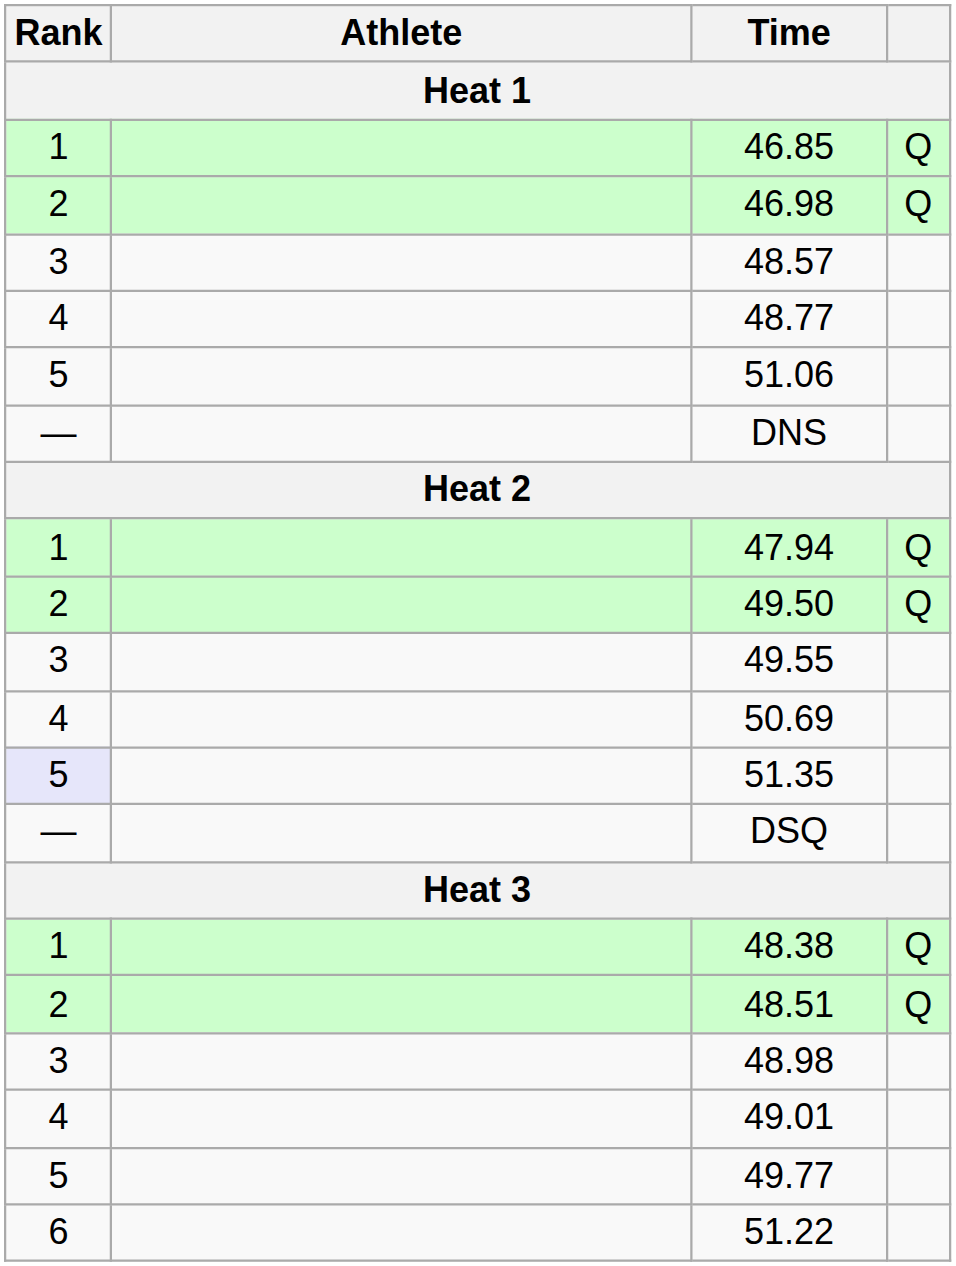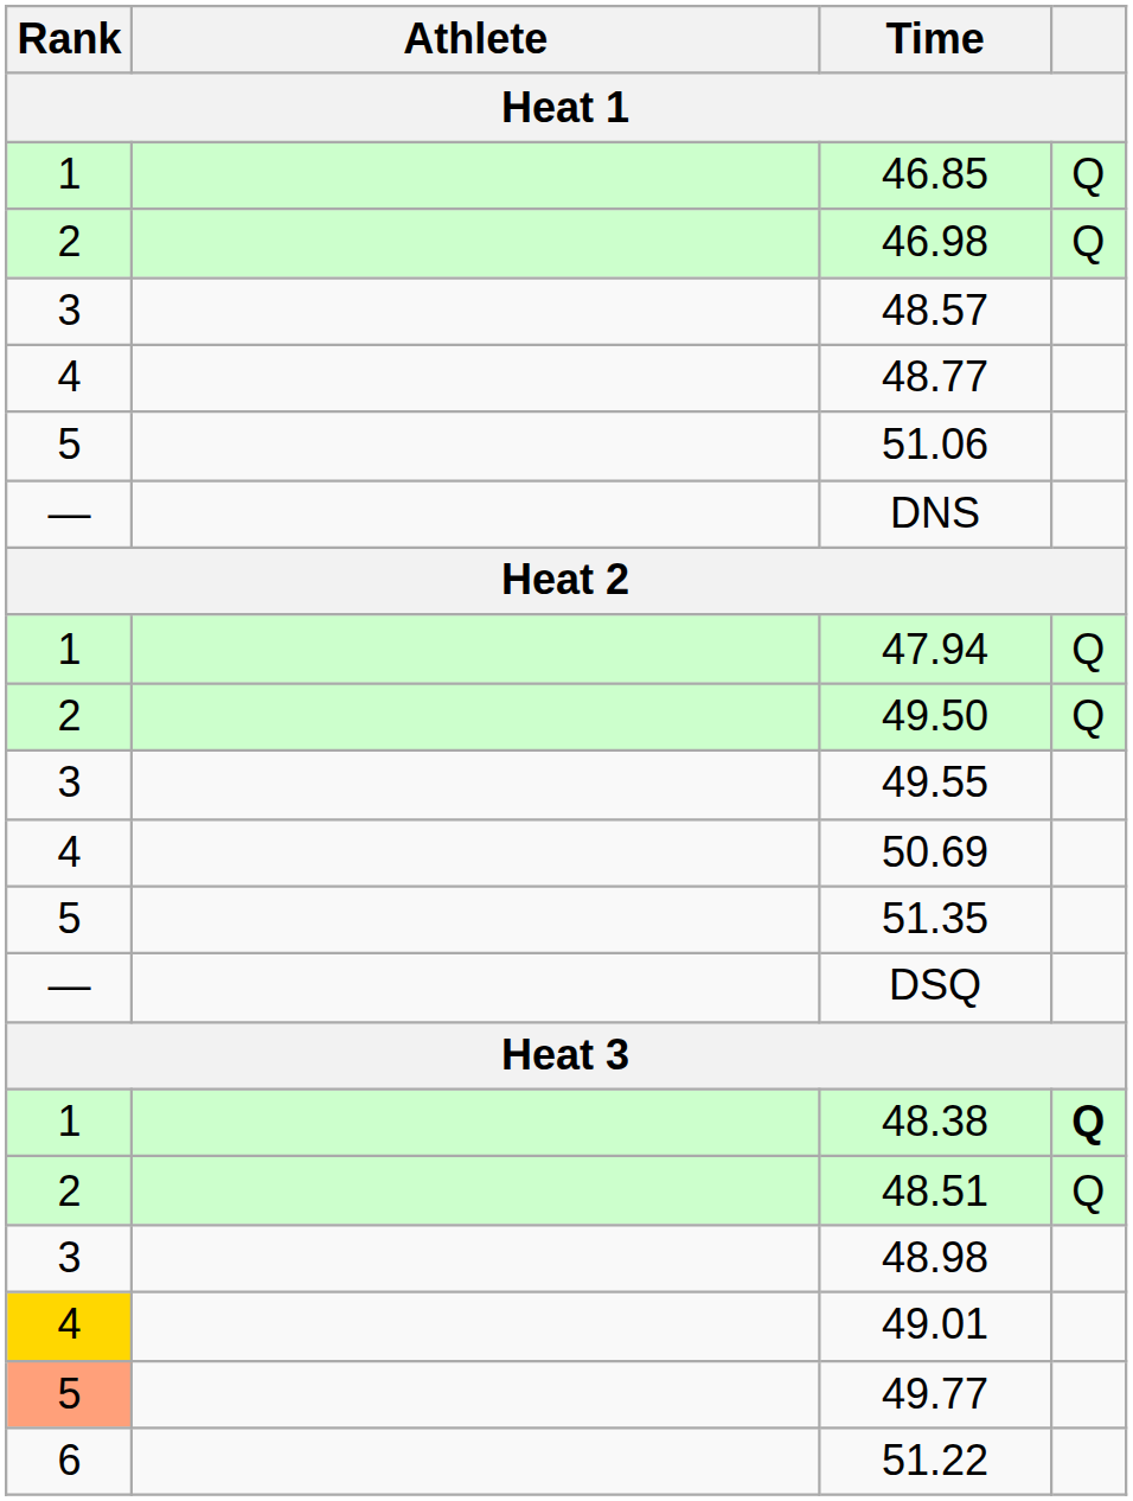51.35 | Rank: lavender background -> no background
48.38 | column 4: normal -> bold
49.01 | Rank: no background -> gold background
49.77 | Rank: no background -> lightsalmon background
